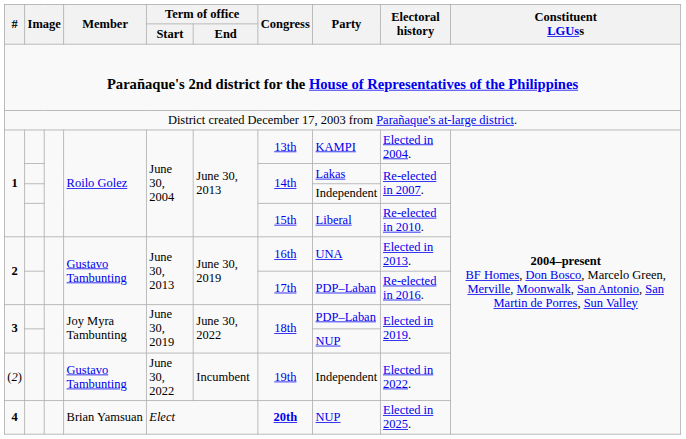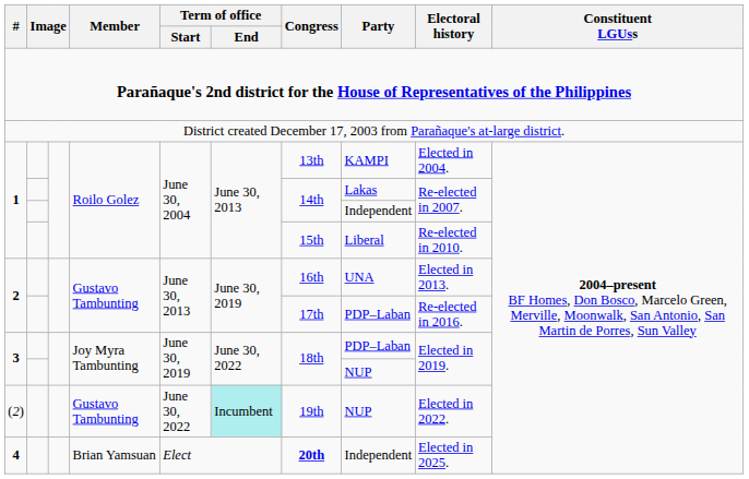(2) | Term of office / End: no background -> paleturquoise background
(2) | Party: Independent -> NUP
4 | Party: NUP -> Independent
